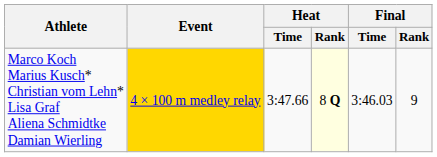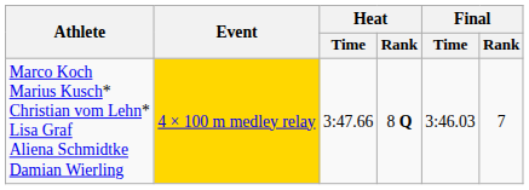row 3 | Heat / Rank: lightyellow background -> no background
row 3 | Final / Rank: 9 -> 7
